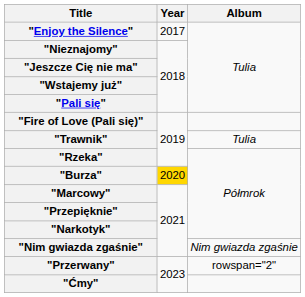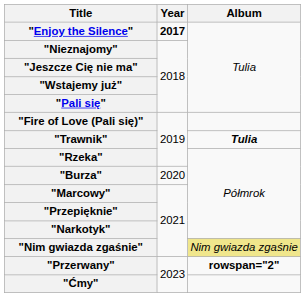"Enjoy the Silence" | Year: normal -> bold
"Trawnik" | Album: normal -> bold
"Burza" | Year: gold background -> no background
"Nim gwiazda zgaśnie" | Album: no background -> khaki background
"Przerwany" | Album: normal -> bold
